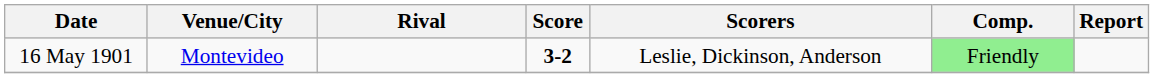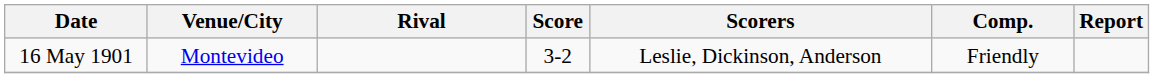16 May 1901 | Score: bold -> normal
16 May 1901 | Comp.: lightgreen background -> no background
